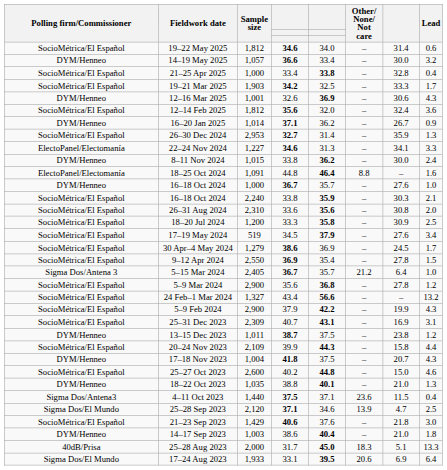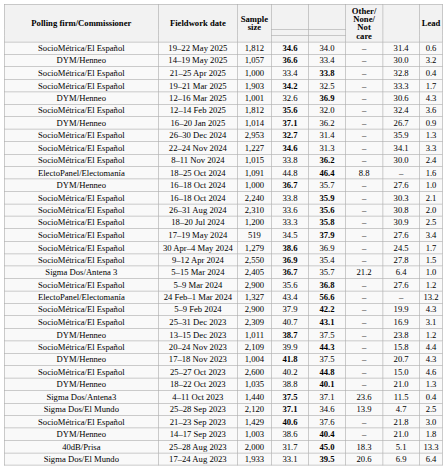22–24 Nov 2024 | Polling firm/Commissioner: ElectoPanel/Electomanía -> SocioMétrica/El Español
8–11 Nov 2024 | Polling firm/Commissioner: DYM/Henneo -> SocioMétrica/El Español
5–9 Mar 2024 | column 7: 27.8 -> 27.6
24 Feb–1 Mar 2024 | Polling firm/Commissioner: SocioMétrica/El Español -> ElectoPanel/Electomanía
